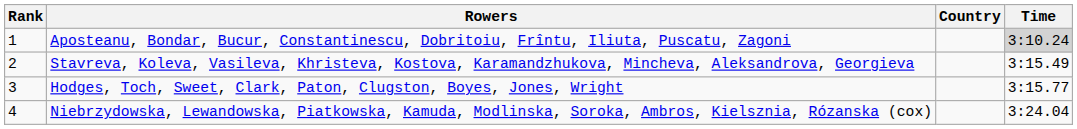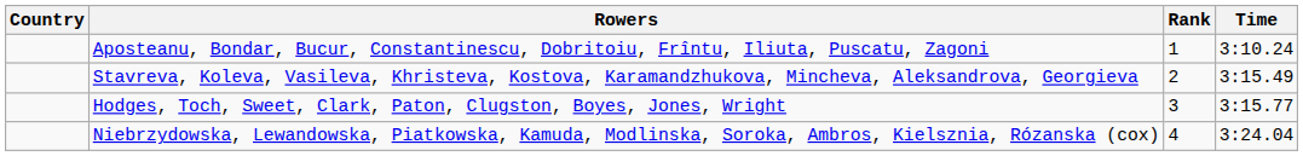columns swapped: Rank <-> Country
row 2 | Time: lightgrey background -> no background
